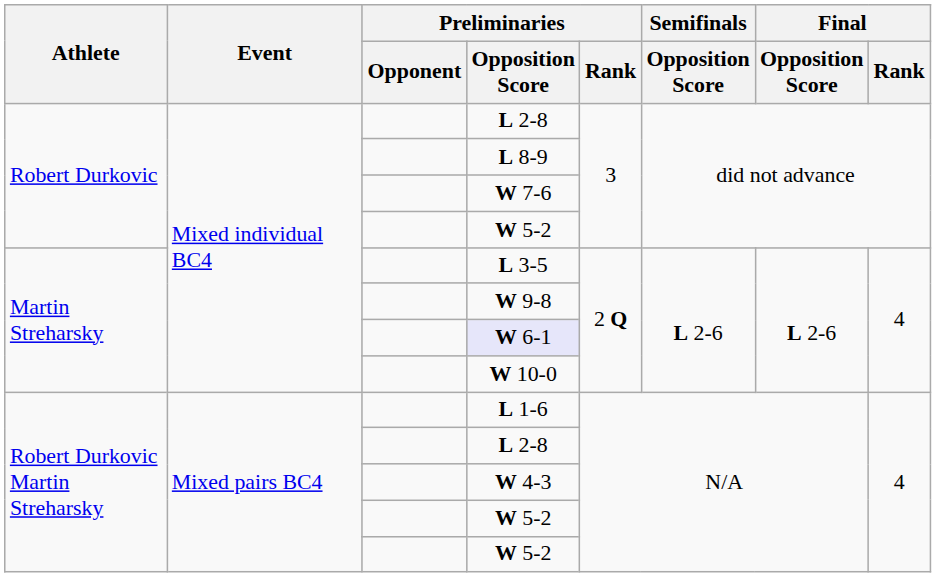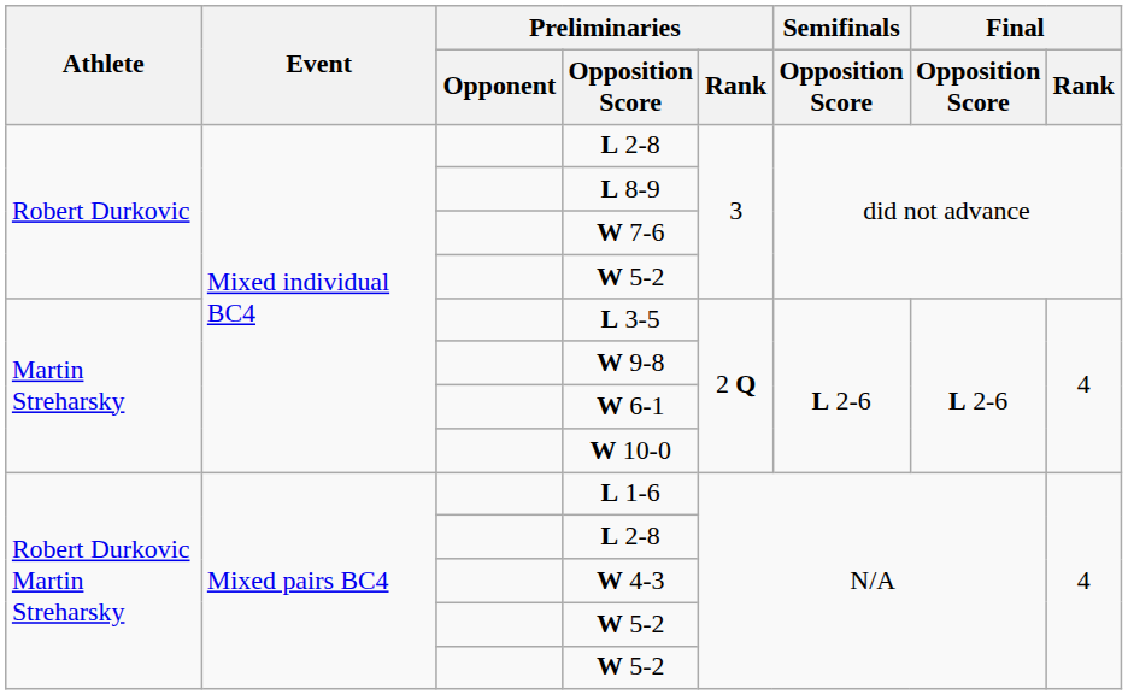W 6-1 | Preliminaries / Opposition Score: lavender background -> no background
